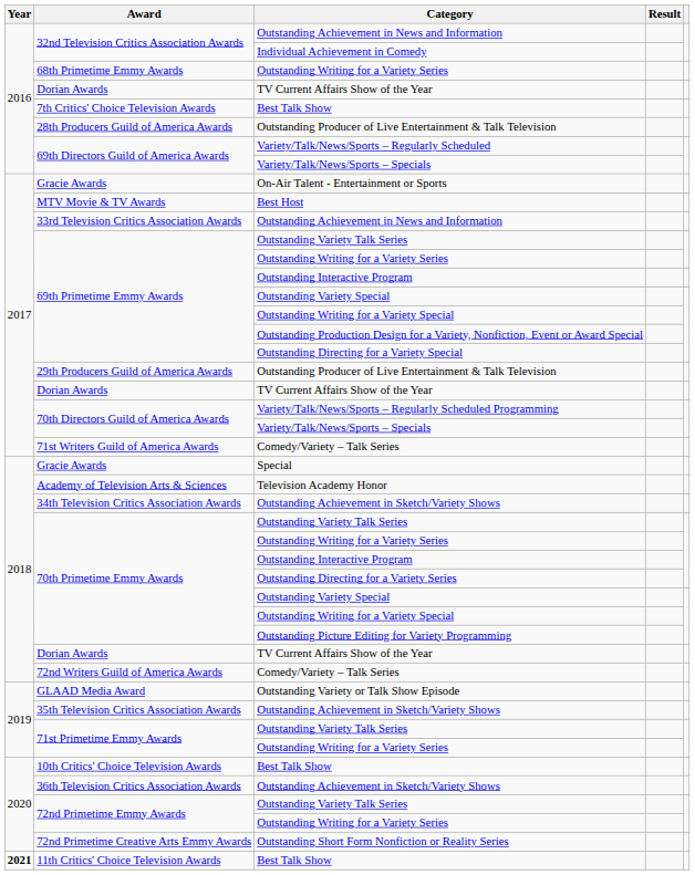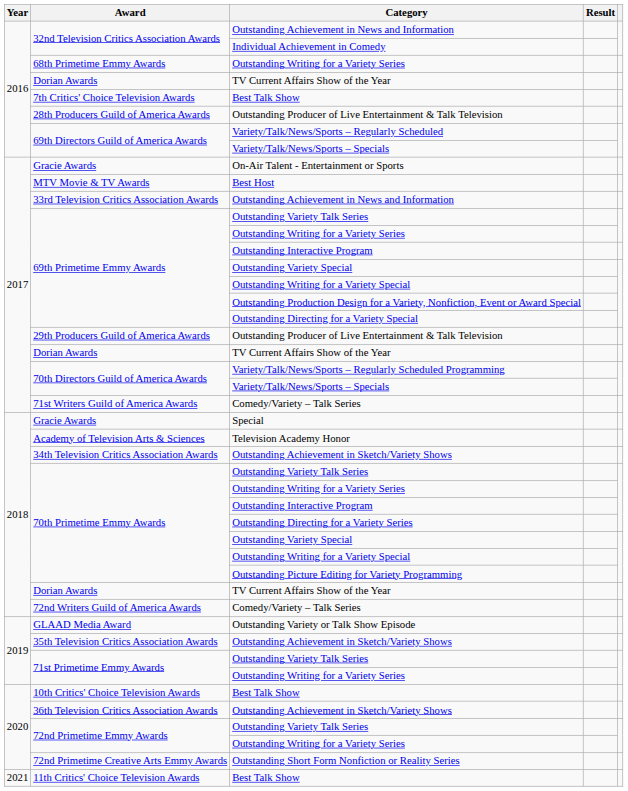11th Critics' Choice Television Awards | Year: bold -> normal
